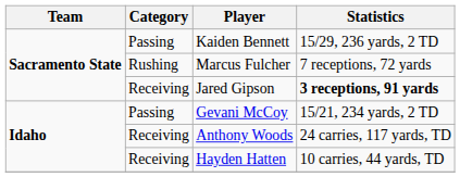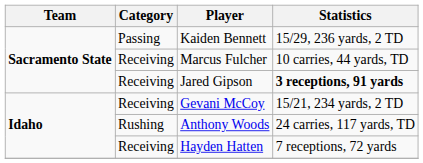Marcus Fulcher | Category: Rushing -> Receiving
Marcus Fulcher | Statistics: 7 receptions, 72 yards -> 10 carries, 44 yards, TD
Gevani McCoy | Category: Passing -> Receiving
Anthony Woods | Category: Receiving -> Rushing
Hayden Hatten | Statistics: 10 carries, 44 yards, TD -> 7 receptions, 72 yards
